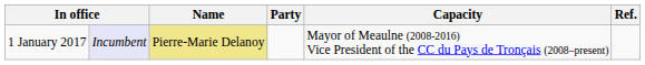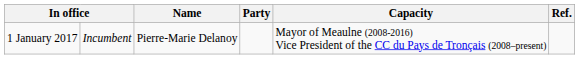1 January 2017 | column 2: lavender background -> no background
1 January 2017 | Name: khaki background -> no background
